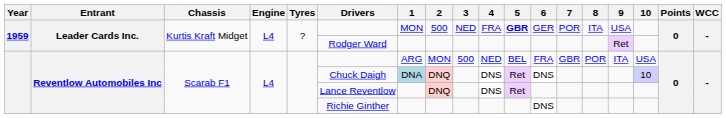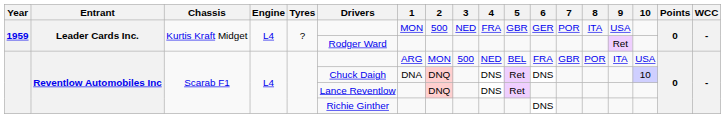row 2 | 5: bold -> normal
row 5 | 1: lightblue background -> no background
